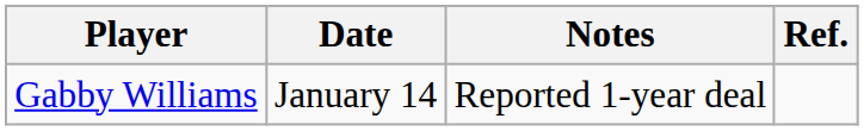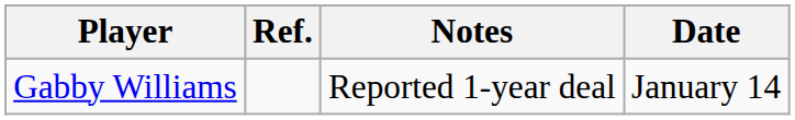columns swapped: Date <-> Ref.
